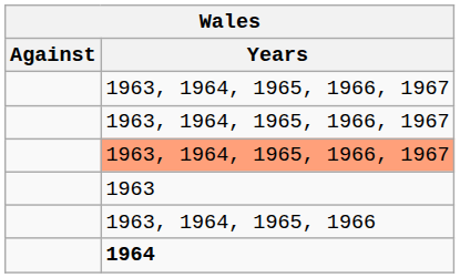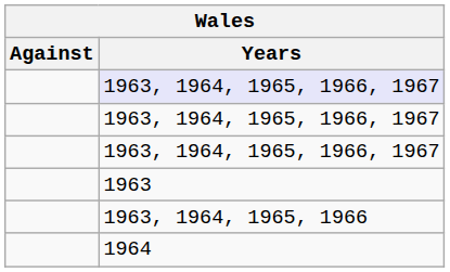row 3 | Years: no background -> lavender background
row 5 | Years: lightsalmon background -> no background
row 8 | Years: bold -> normal
